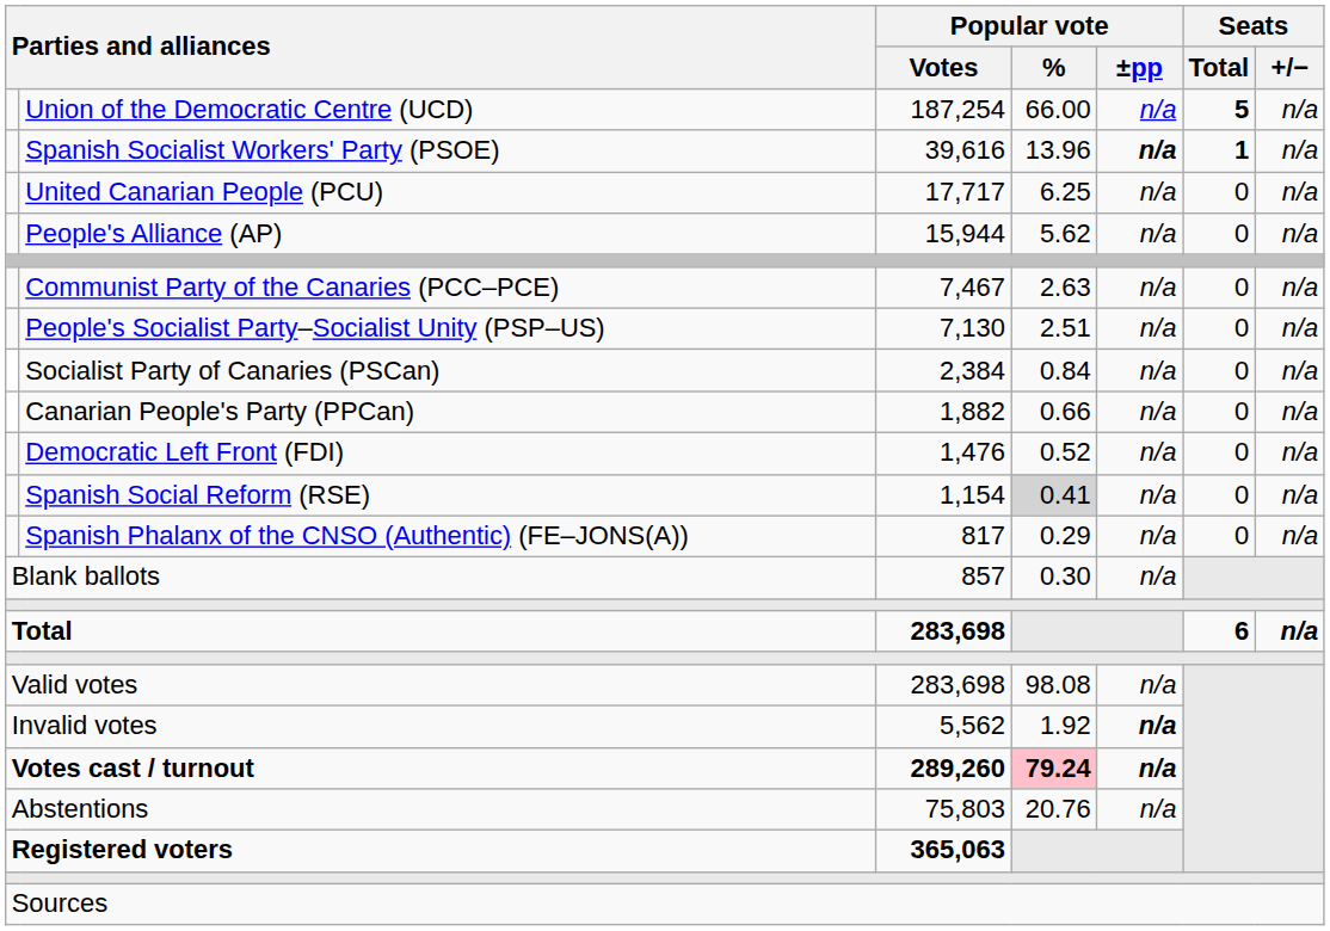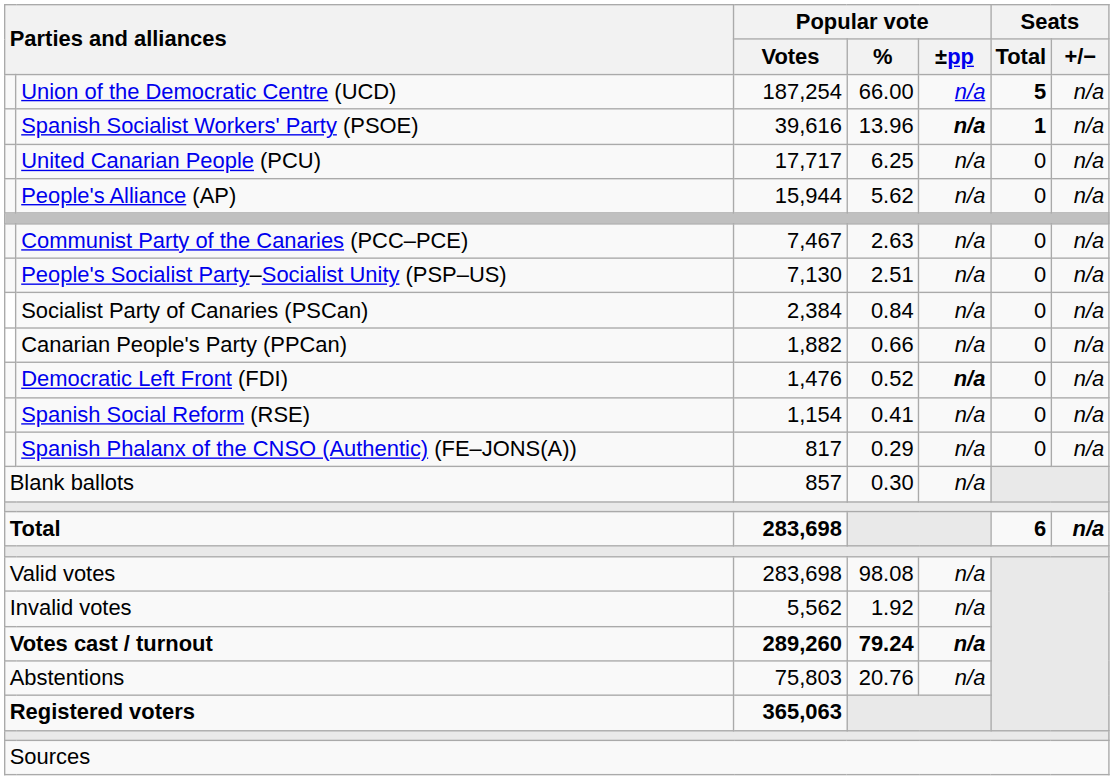Democratic Left Front (FDI) | Popular vote / ±pp: normal -> bold
Spanish Social Reform (RSE) | Popular vote / %: lightgrey background -> no background
Invalid votes | Popular vote / ±pp: bold -> normal
Votes cast / turnout | Popular vote / %: pink background -> no background
